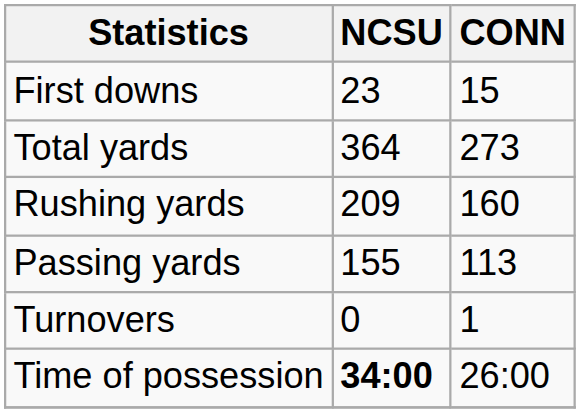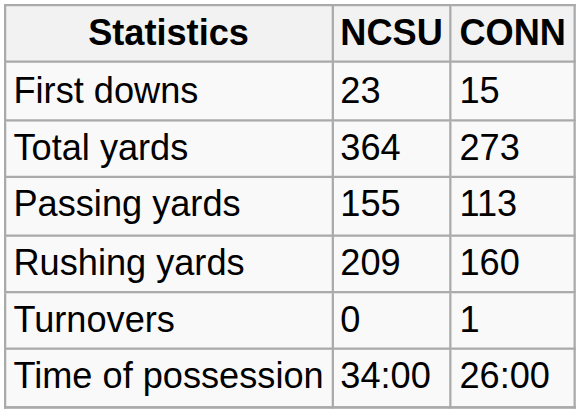rows swapped: Rushing yards <-> Passing yards
Time of possession | NCSU: bold -> normal
